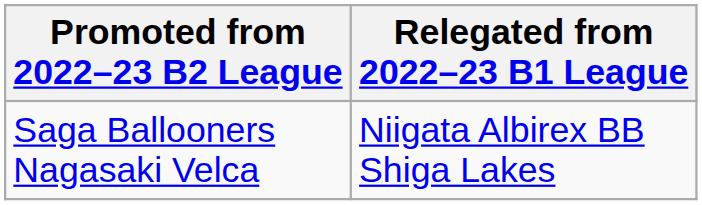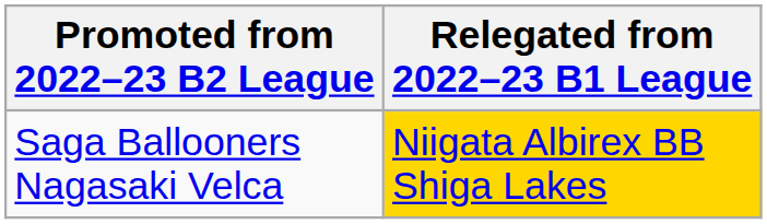Saga Ballooners Nagasaki Velca | Relegated from 2022–23 B1 League: no background -> gold background
